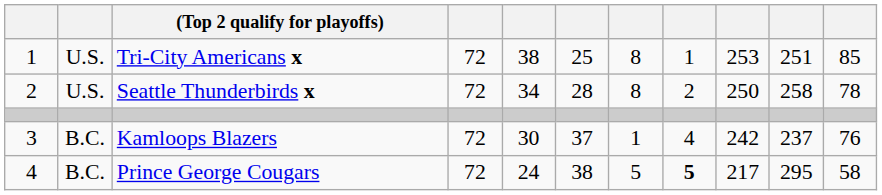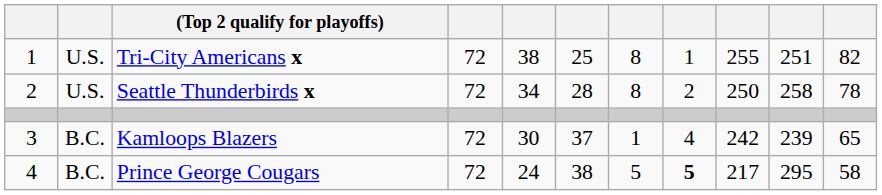Tri-City Americans x | column 9: 253 -> 255
Tri-City Americans x | column 11: 85 -> 82
Kamloops Blazers | column 10: 237 -> 239
Kamloops Blazers | column 11: 76 -> 65
